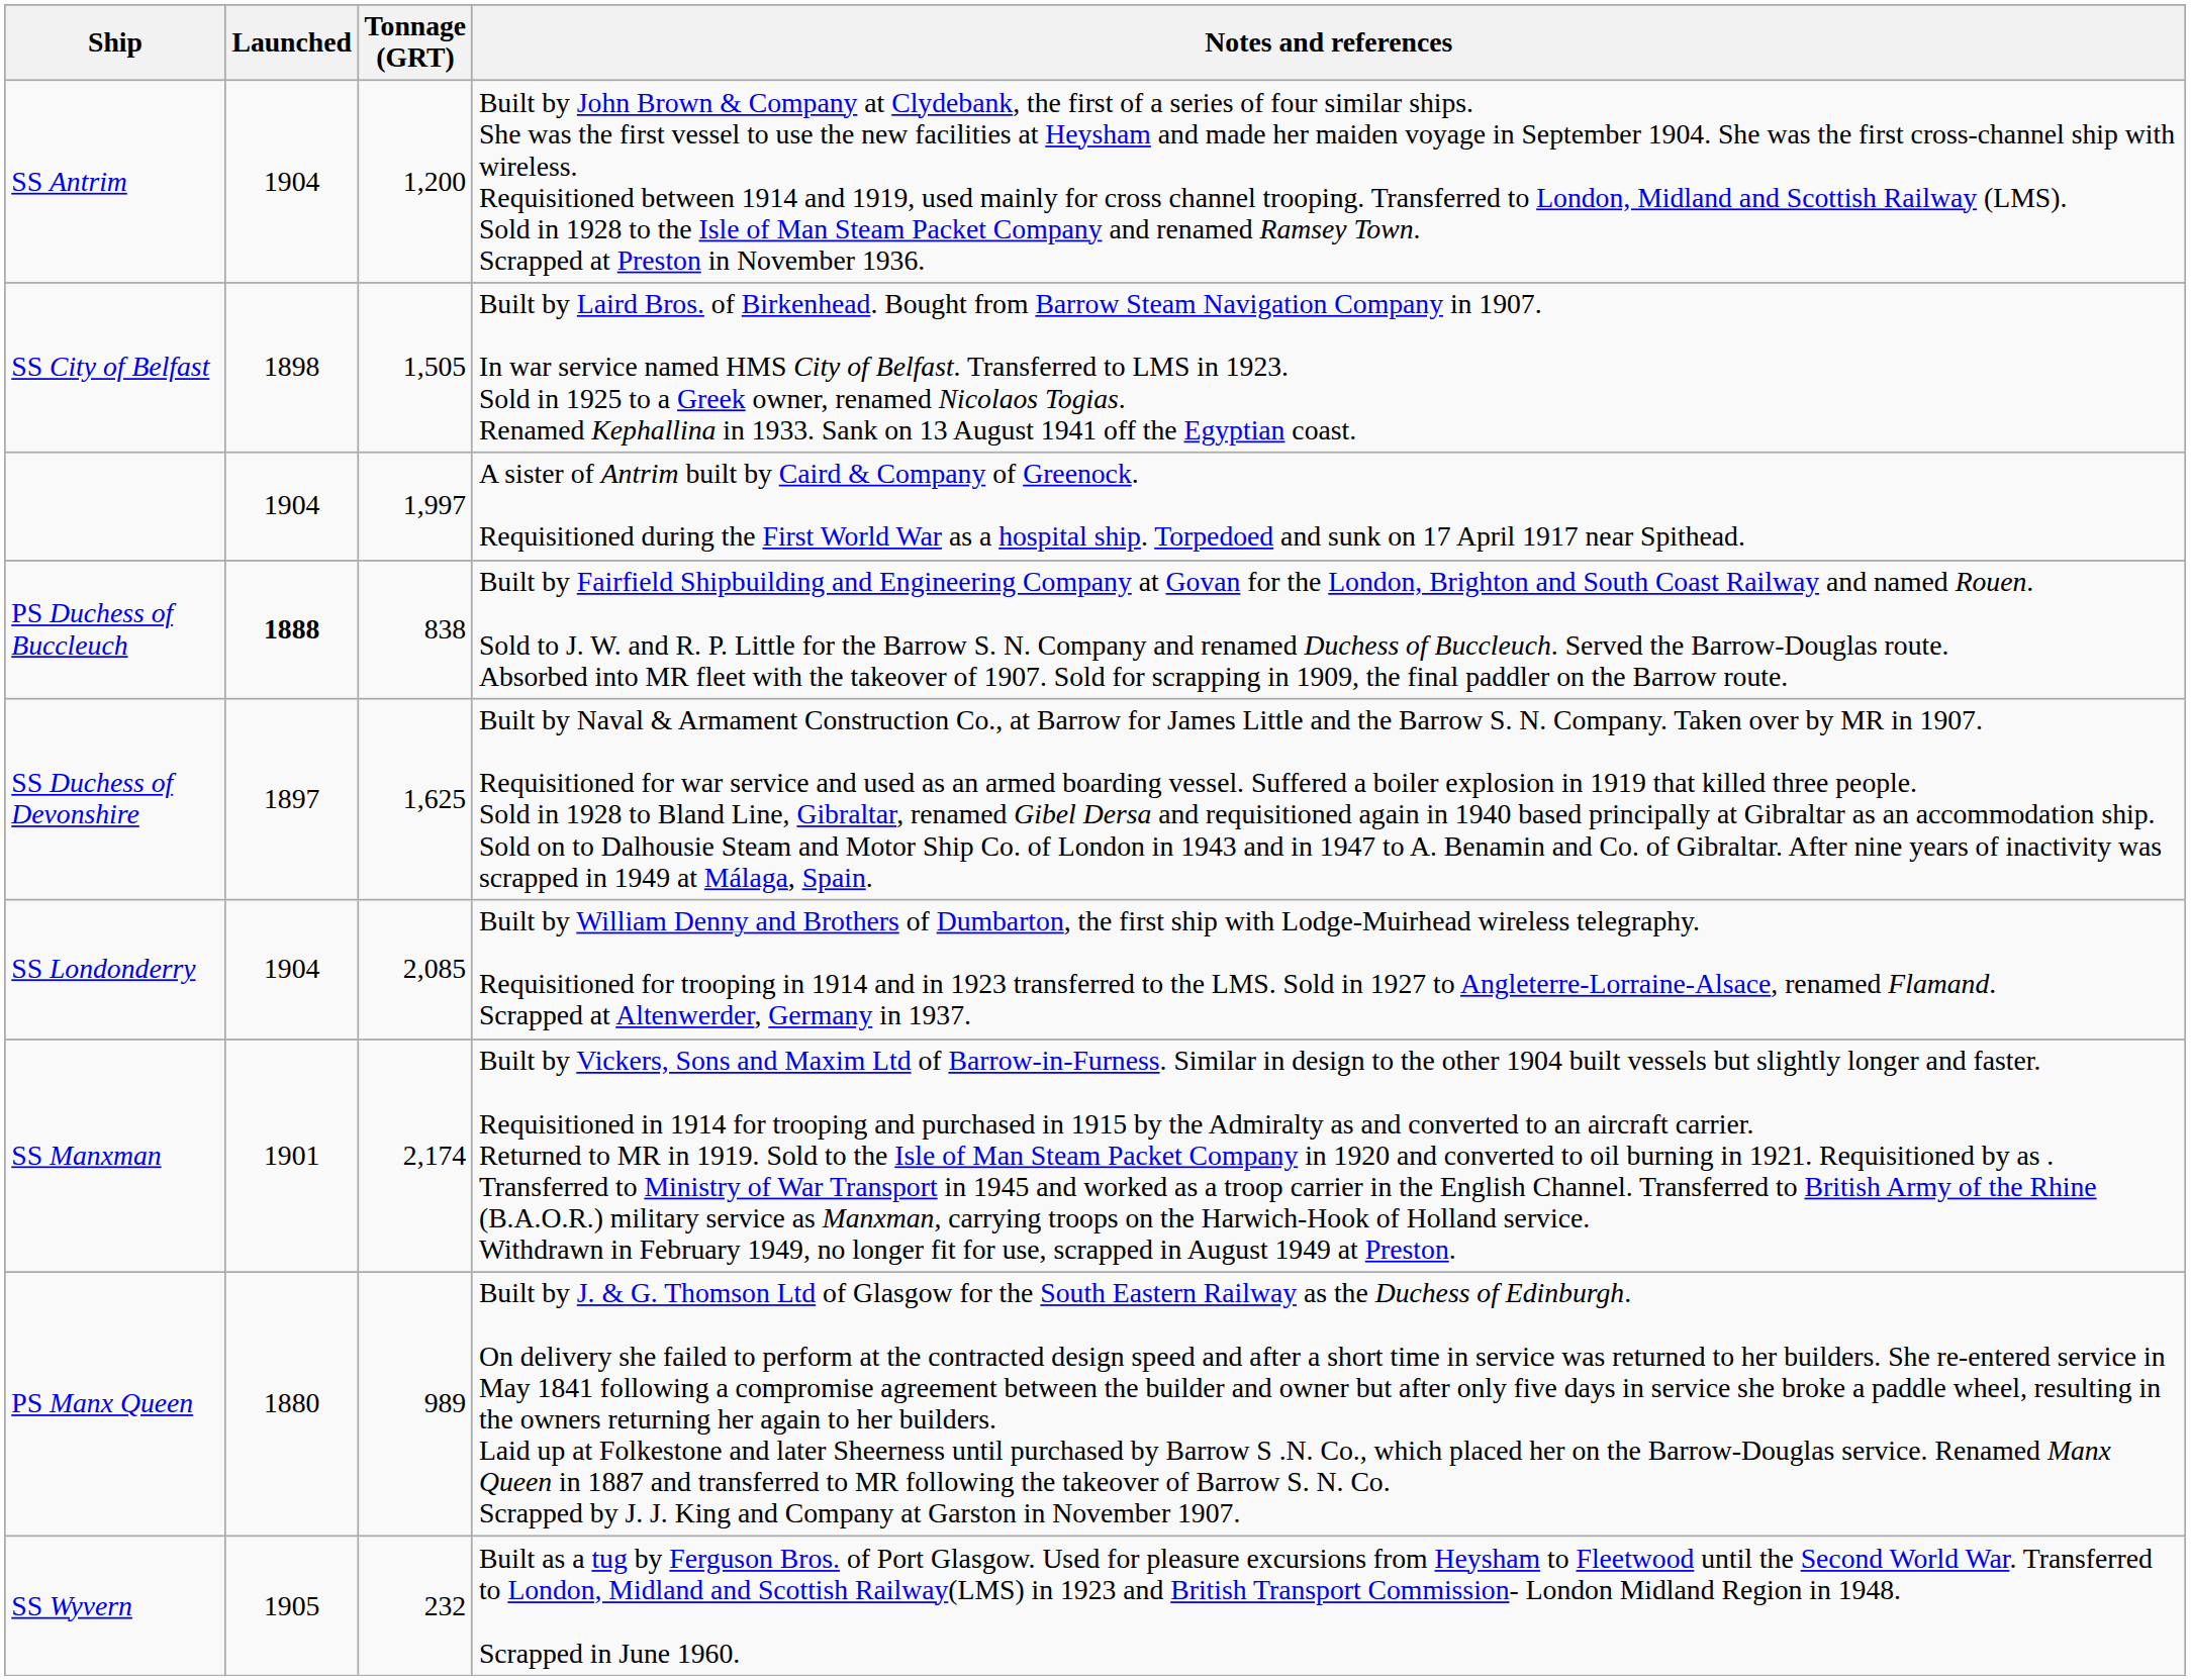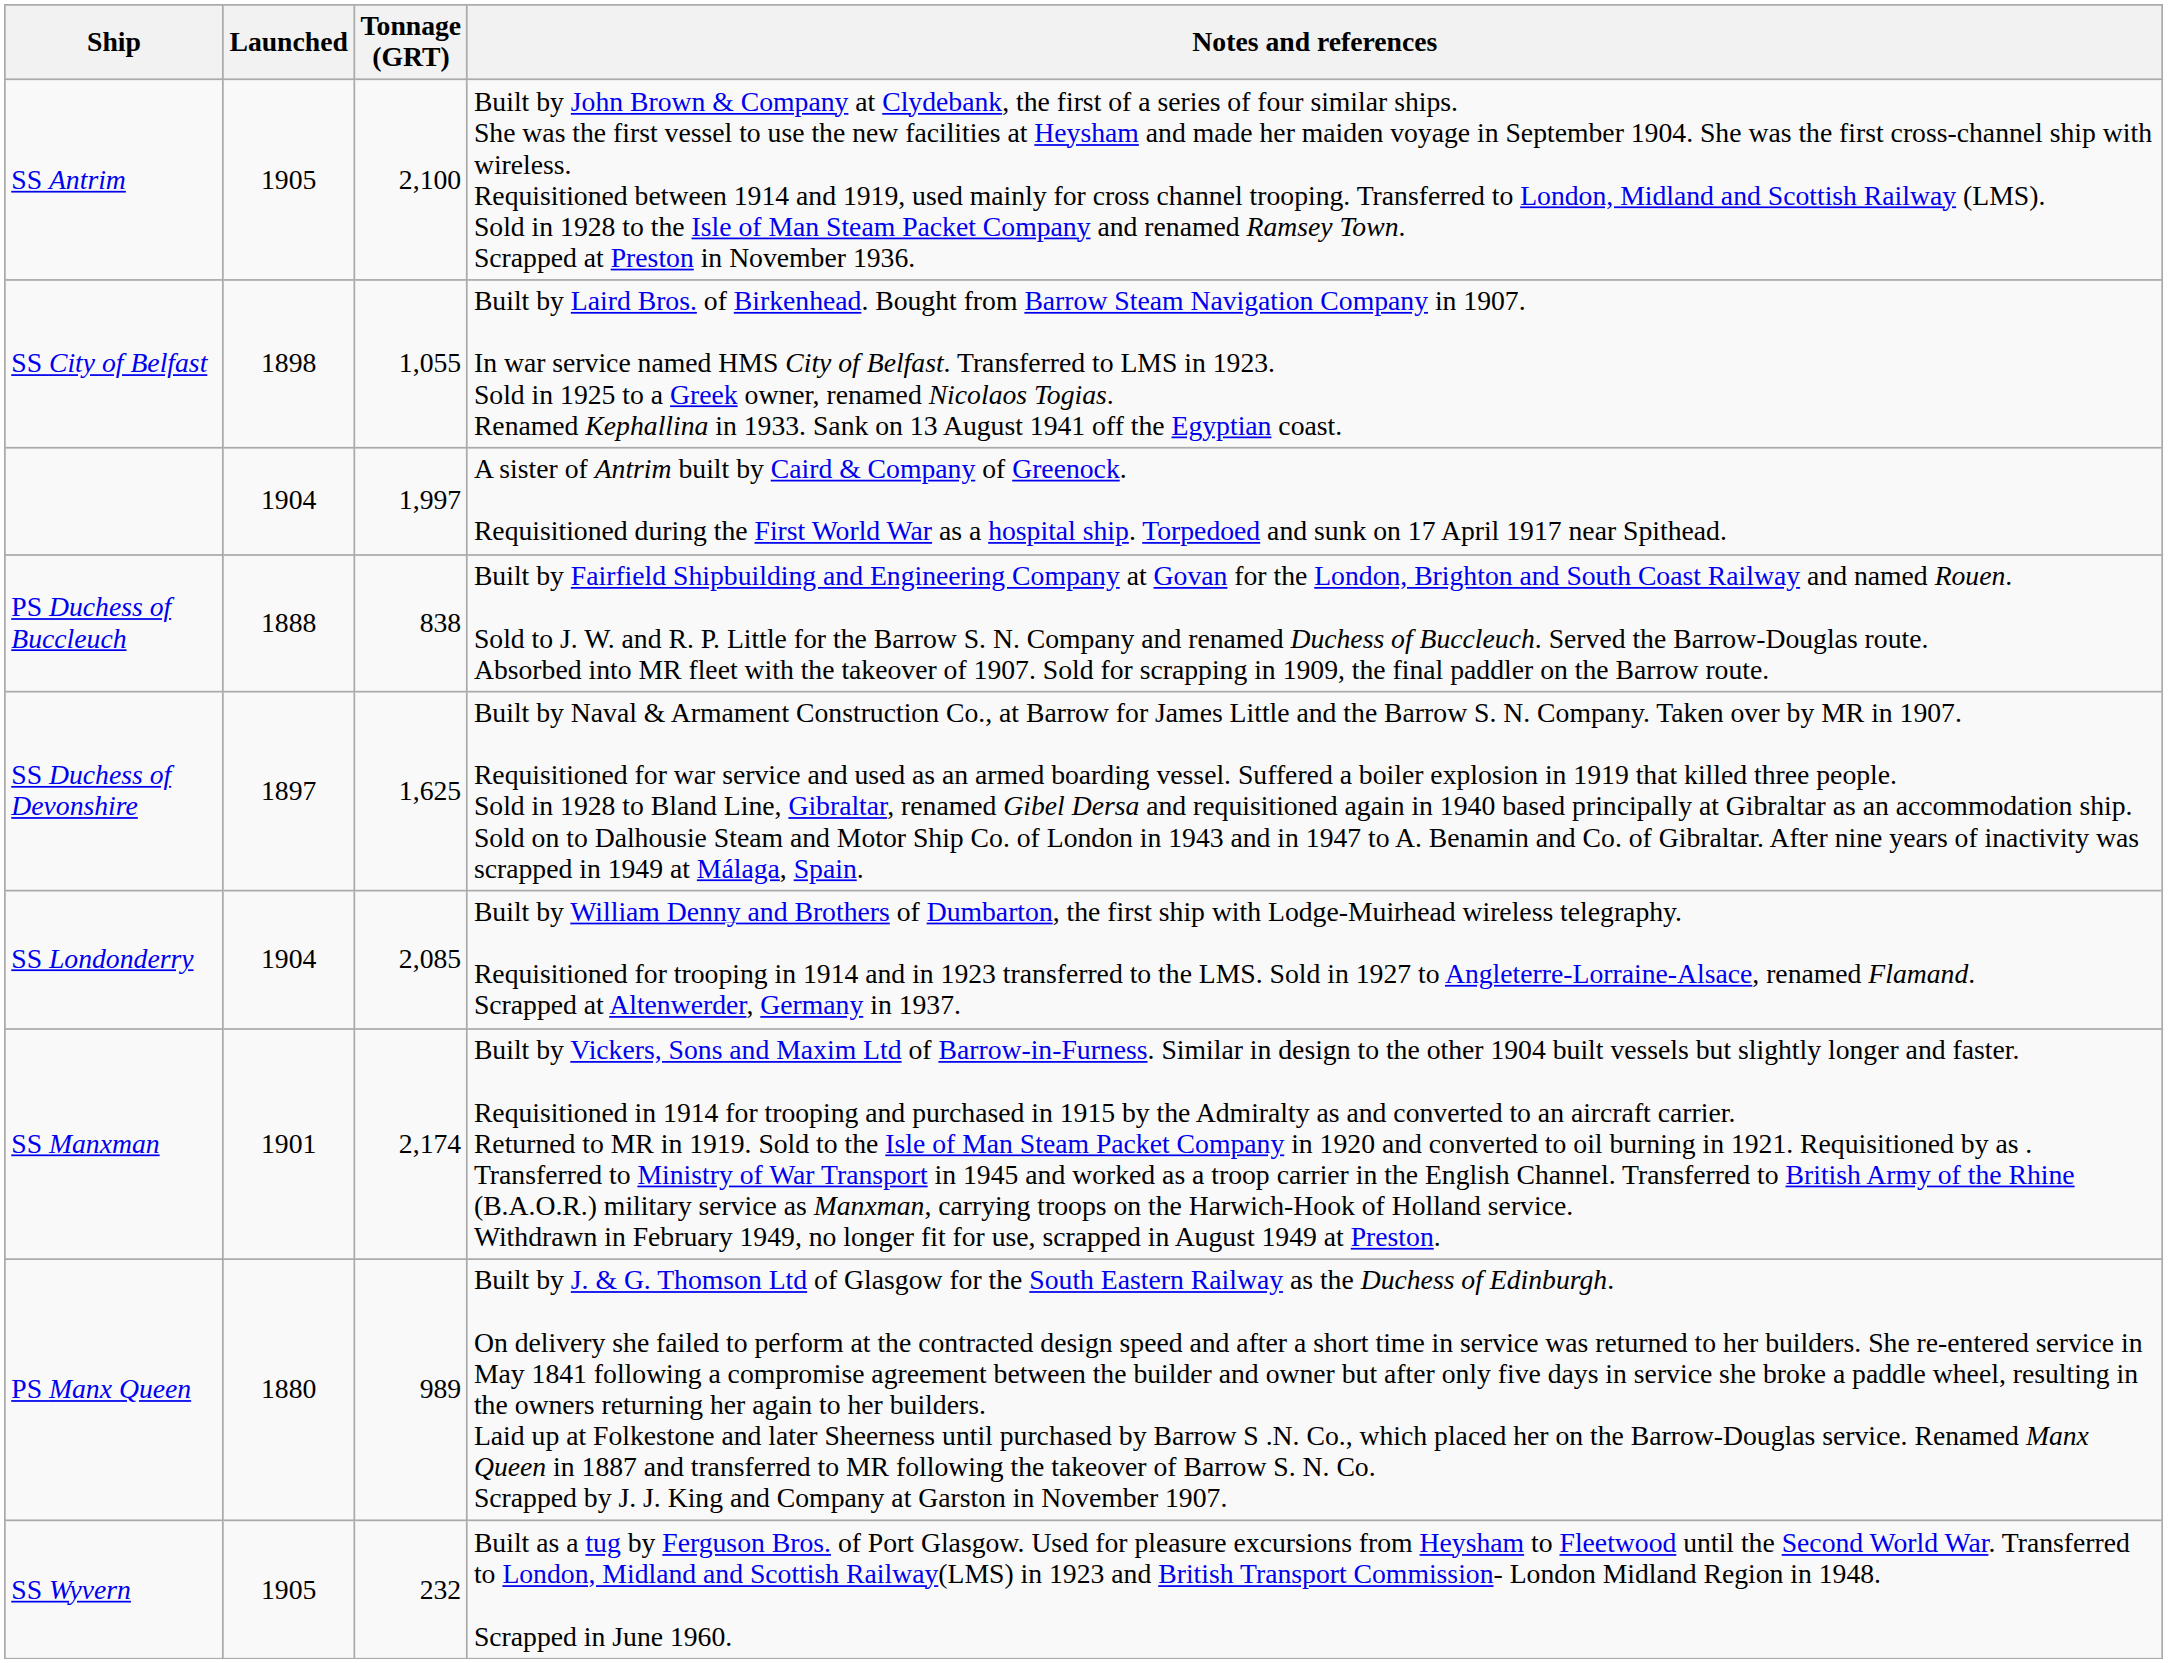SS Antrim | Launched: 1904 -> 1905
SS Antrim | Tonnage (GRT): 1,200 -> 2,100
SS City of Belfast | Tonnage (GRT): 1,505 -> 1,055
PS Duchess of Buccleuch | Launched: bold -> normal
